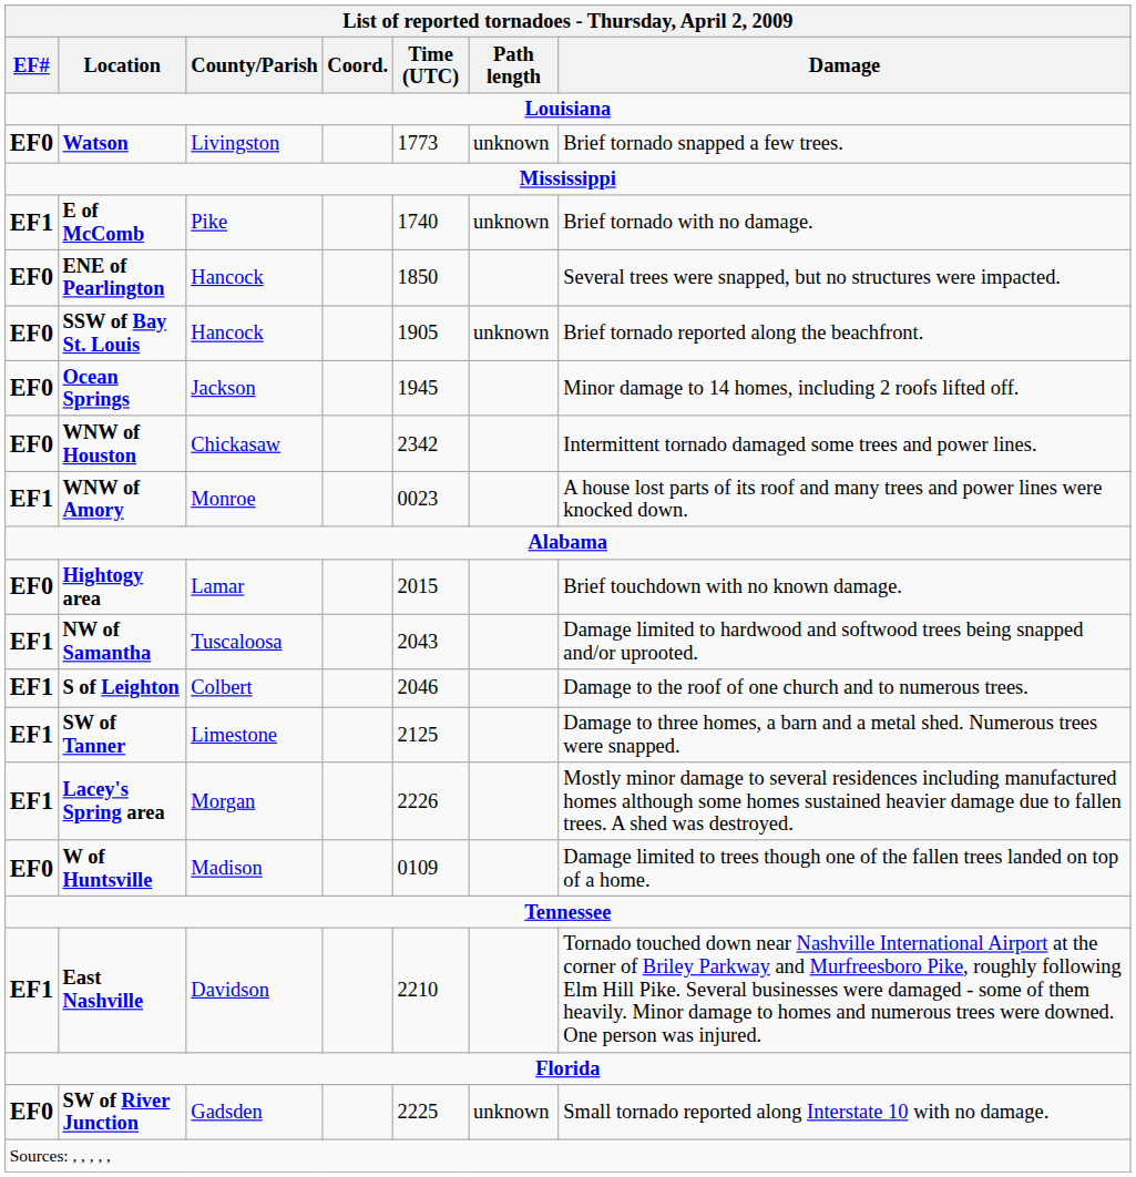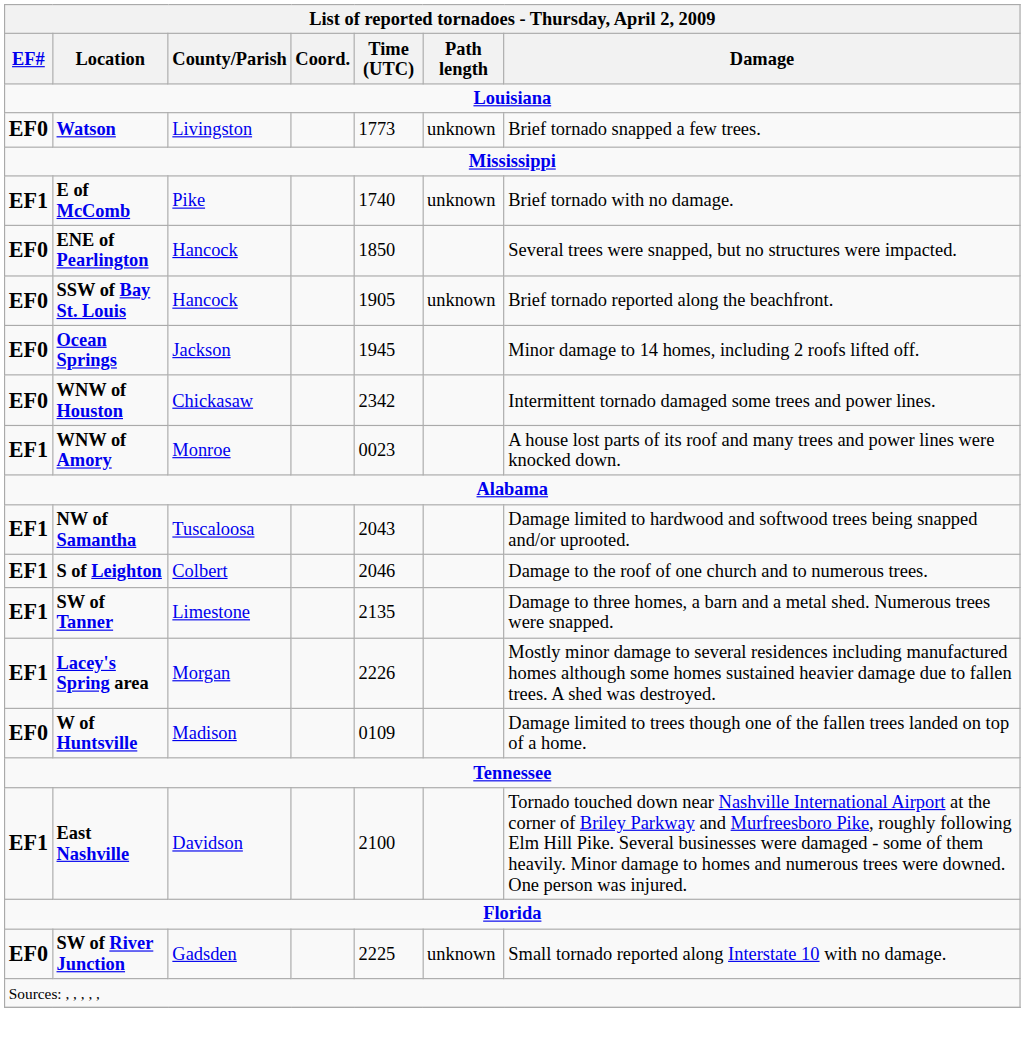- row: EF0 | Hightogy area | Lamar | 2015 | Brief touchdown with no known damage.
SW of Tanner | Time (UTC): 2125 -> 2135
East Nashville | Time (UTC): 2210 -> 2100
